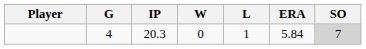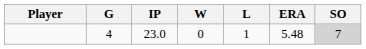row 2 | IP: 20.3 -> 23.0
row 2 | ERA: 5.84 -> 5.48
